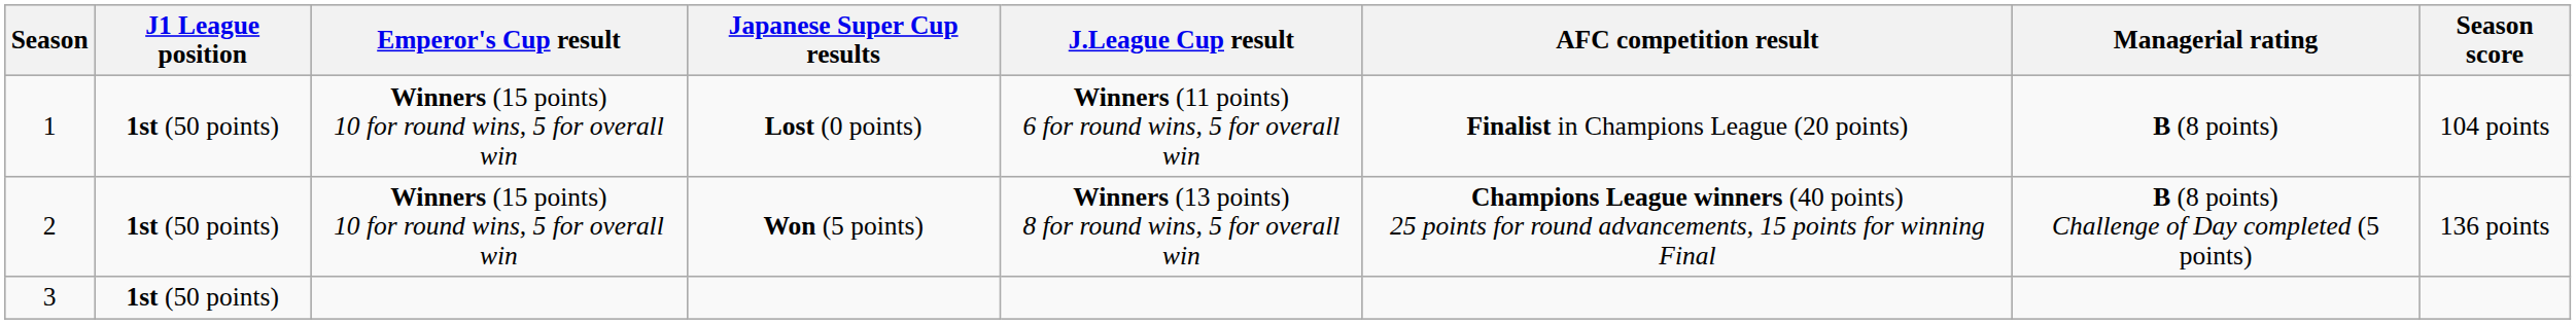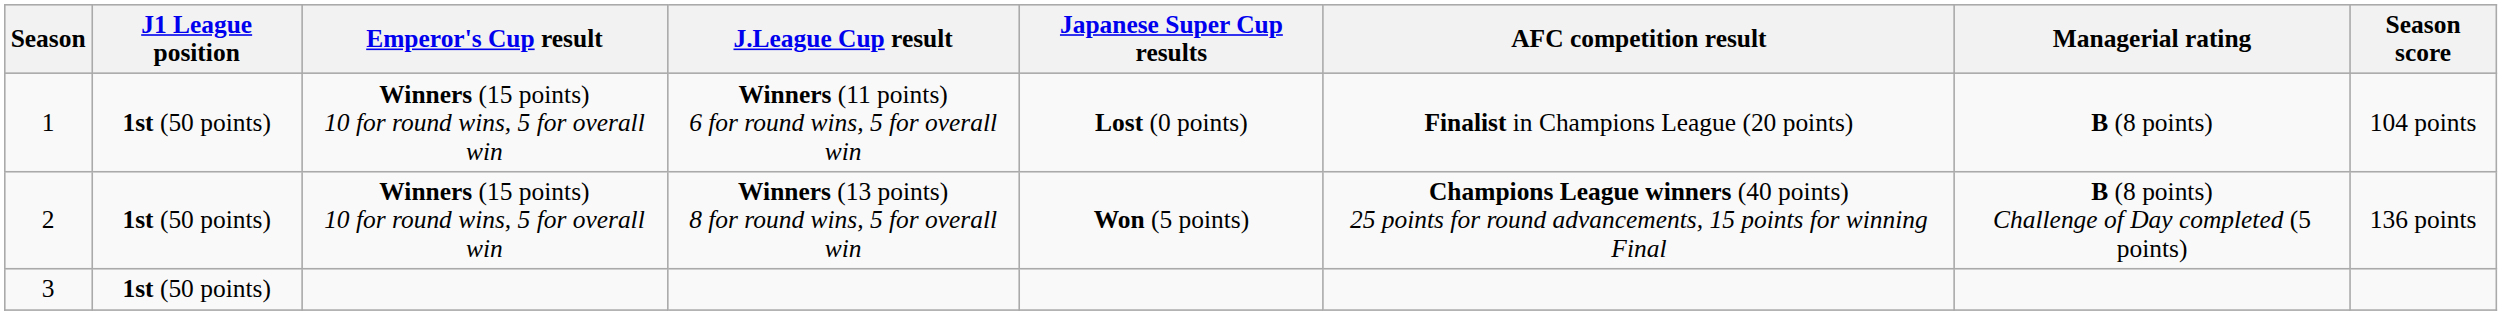columns swapped: J.League Cup result <-> Japanese Super Cup results
